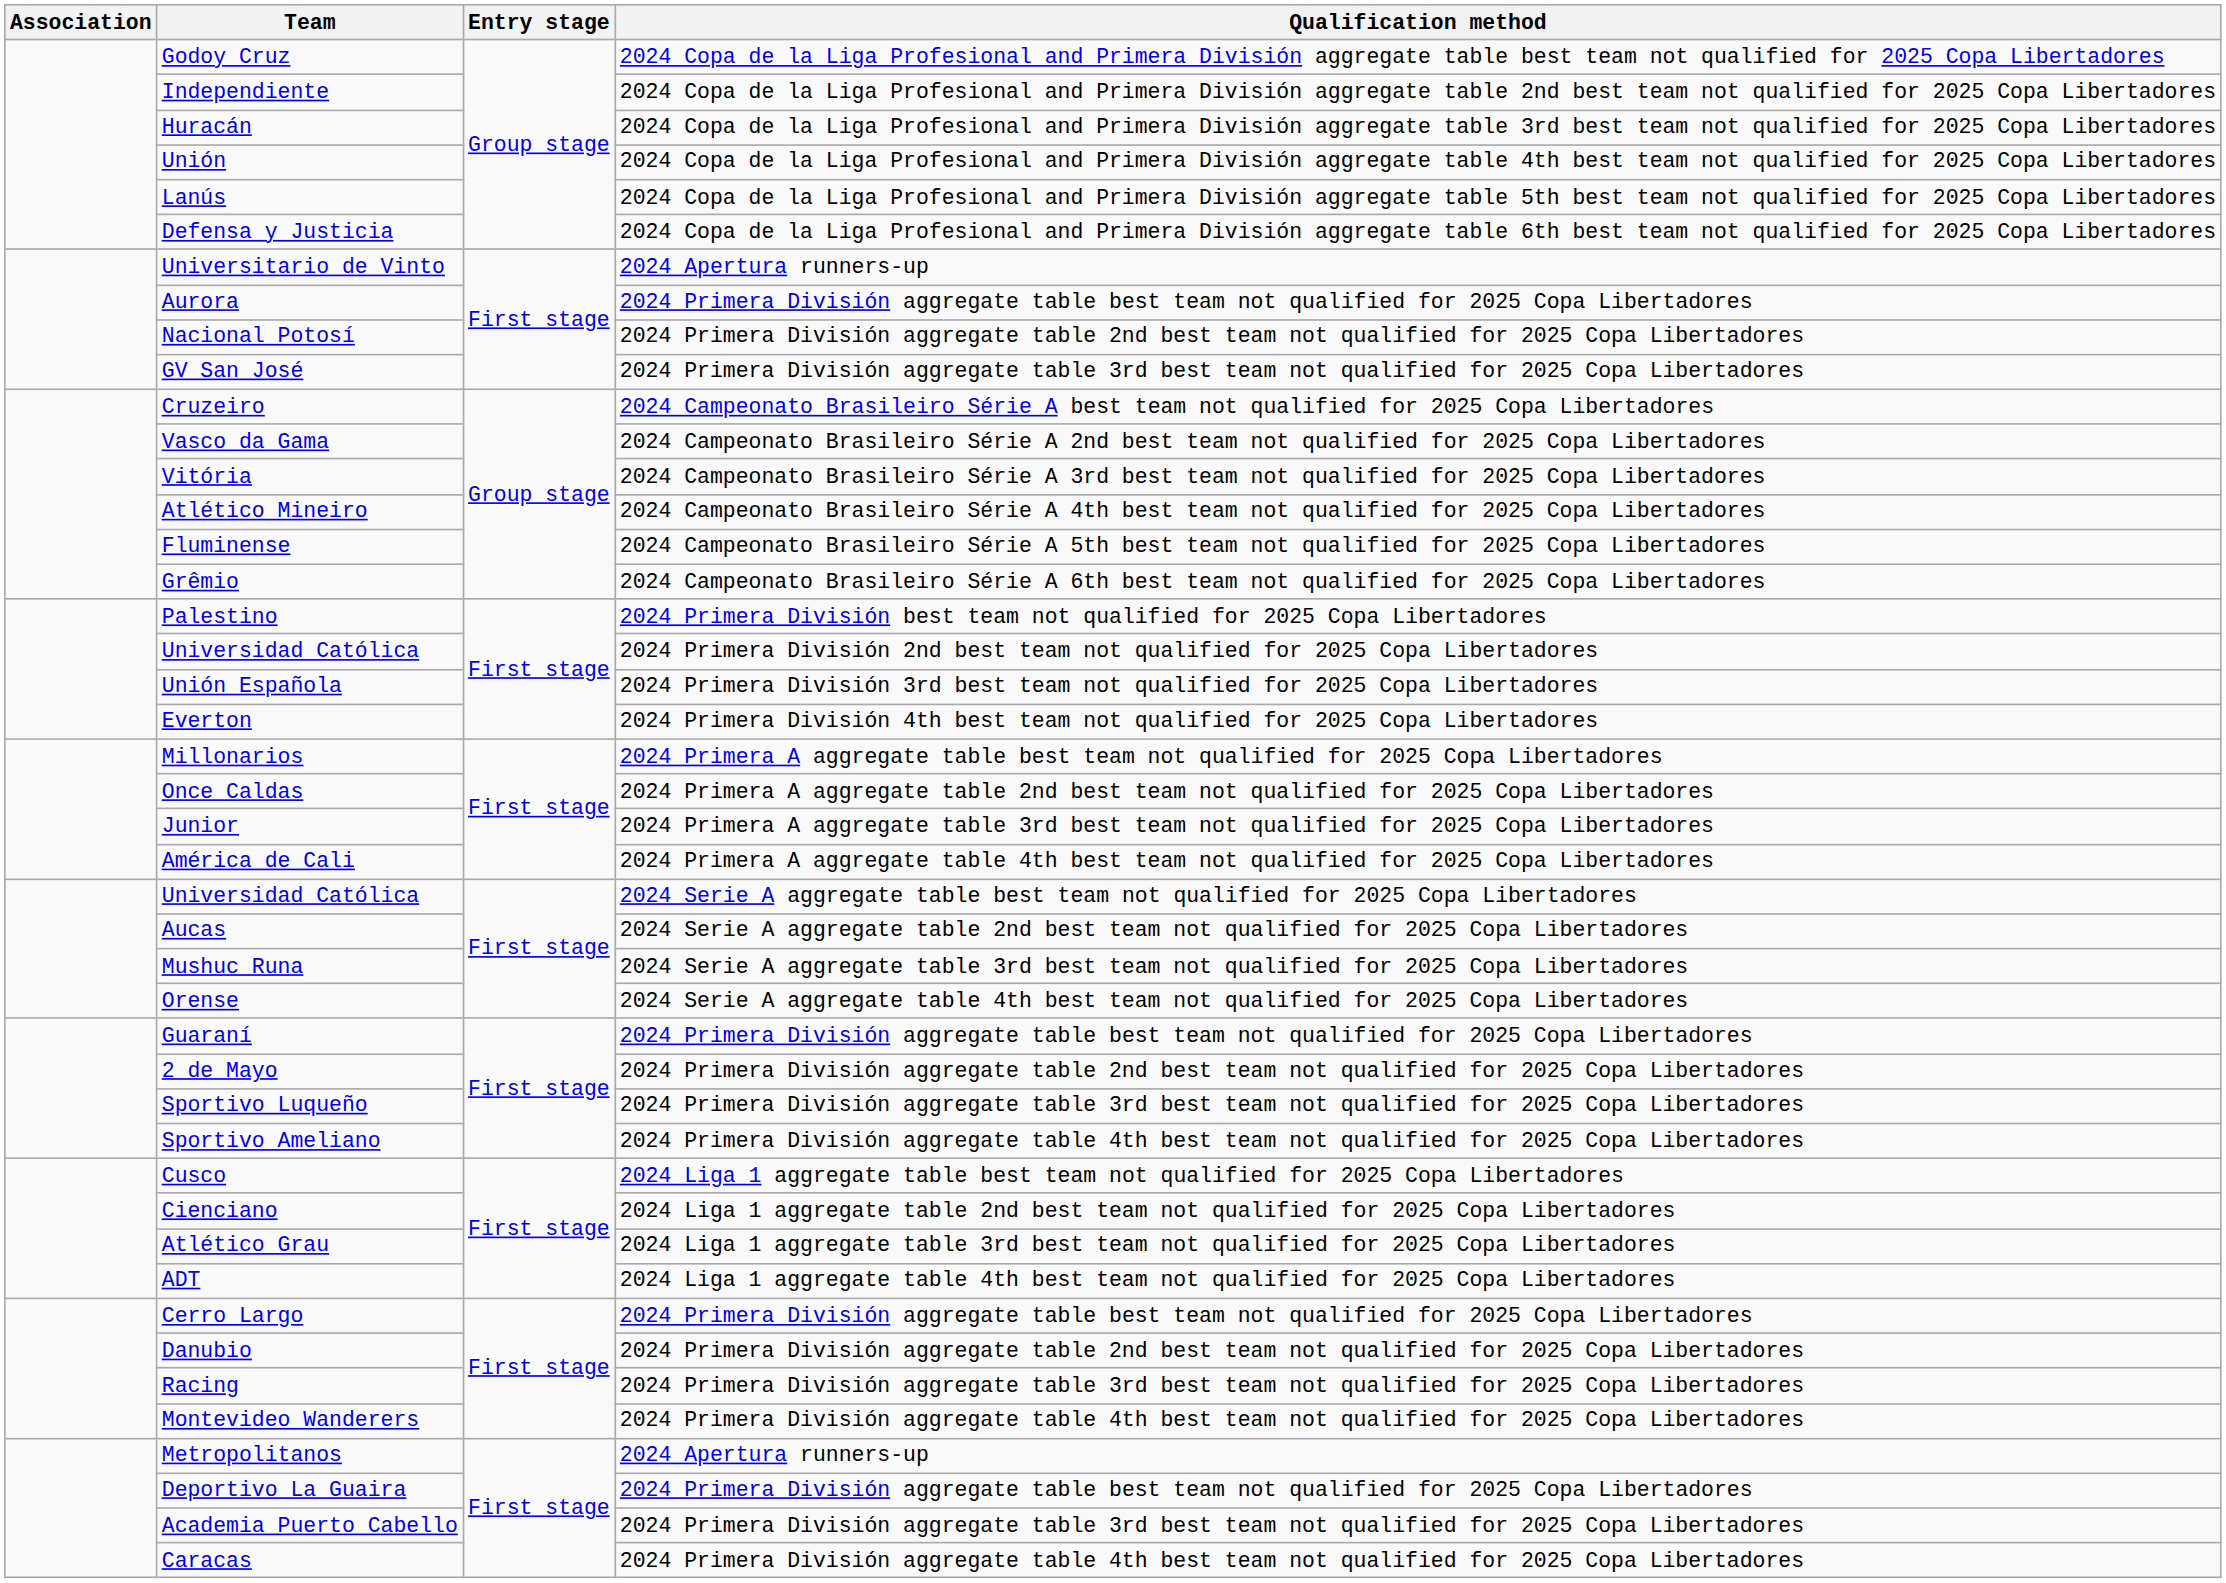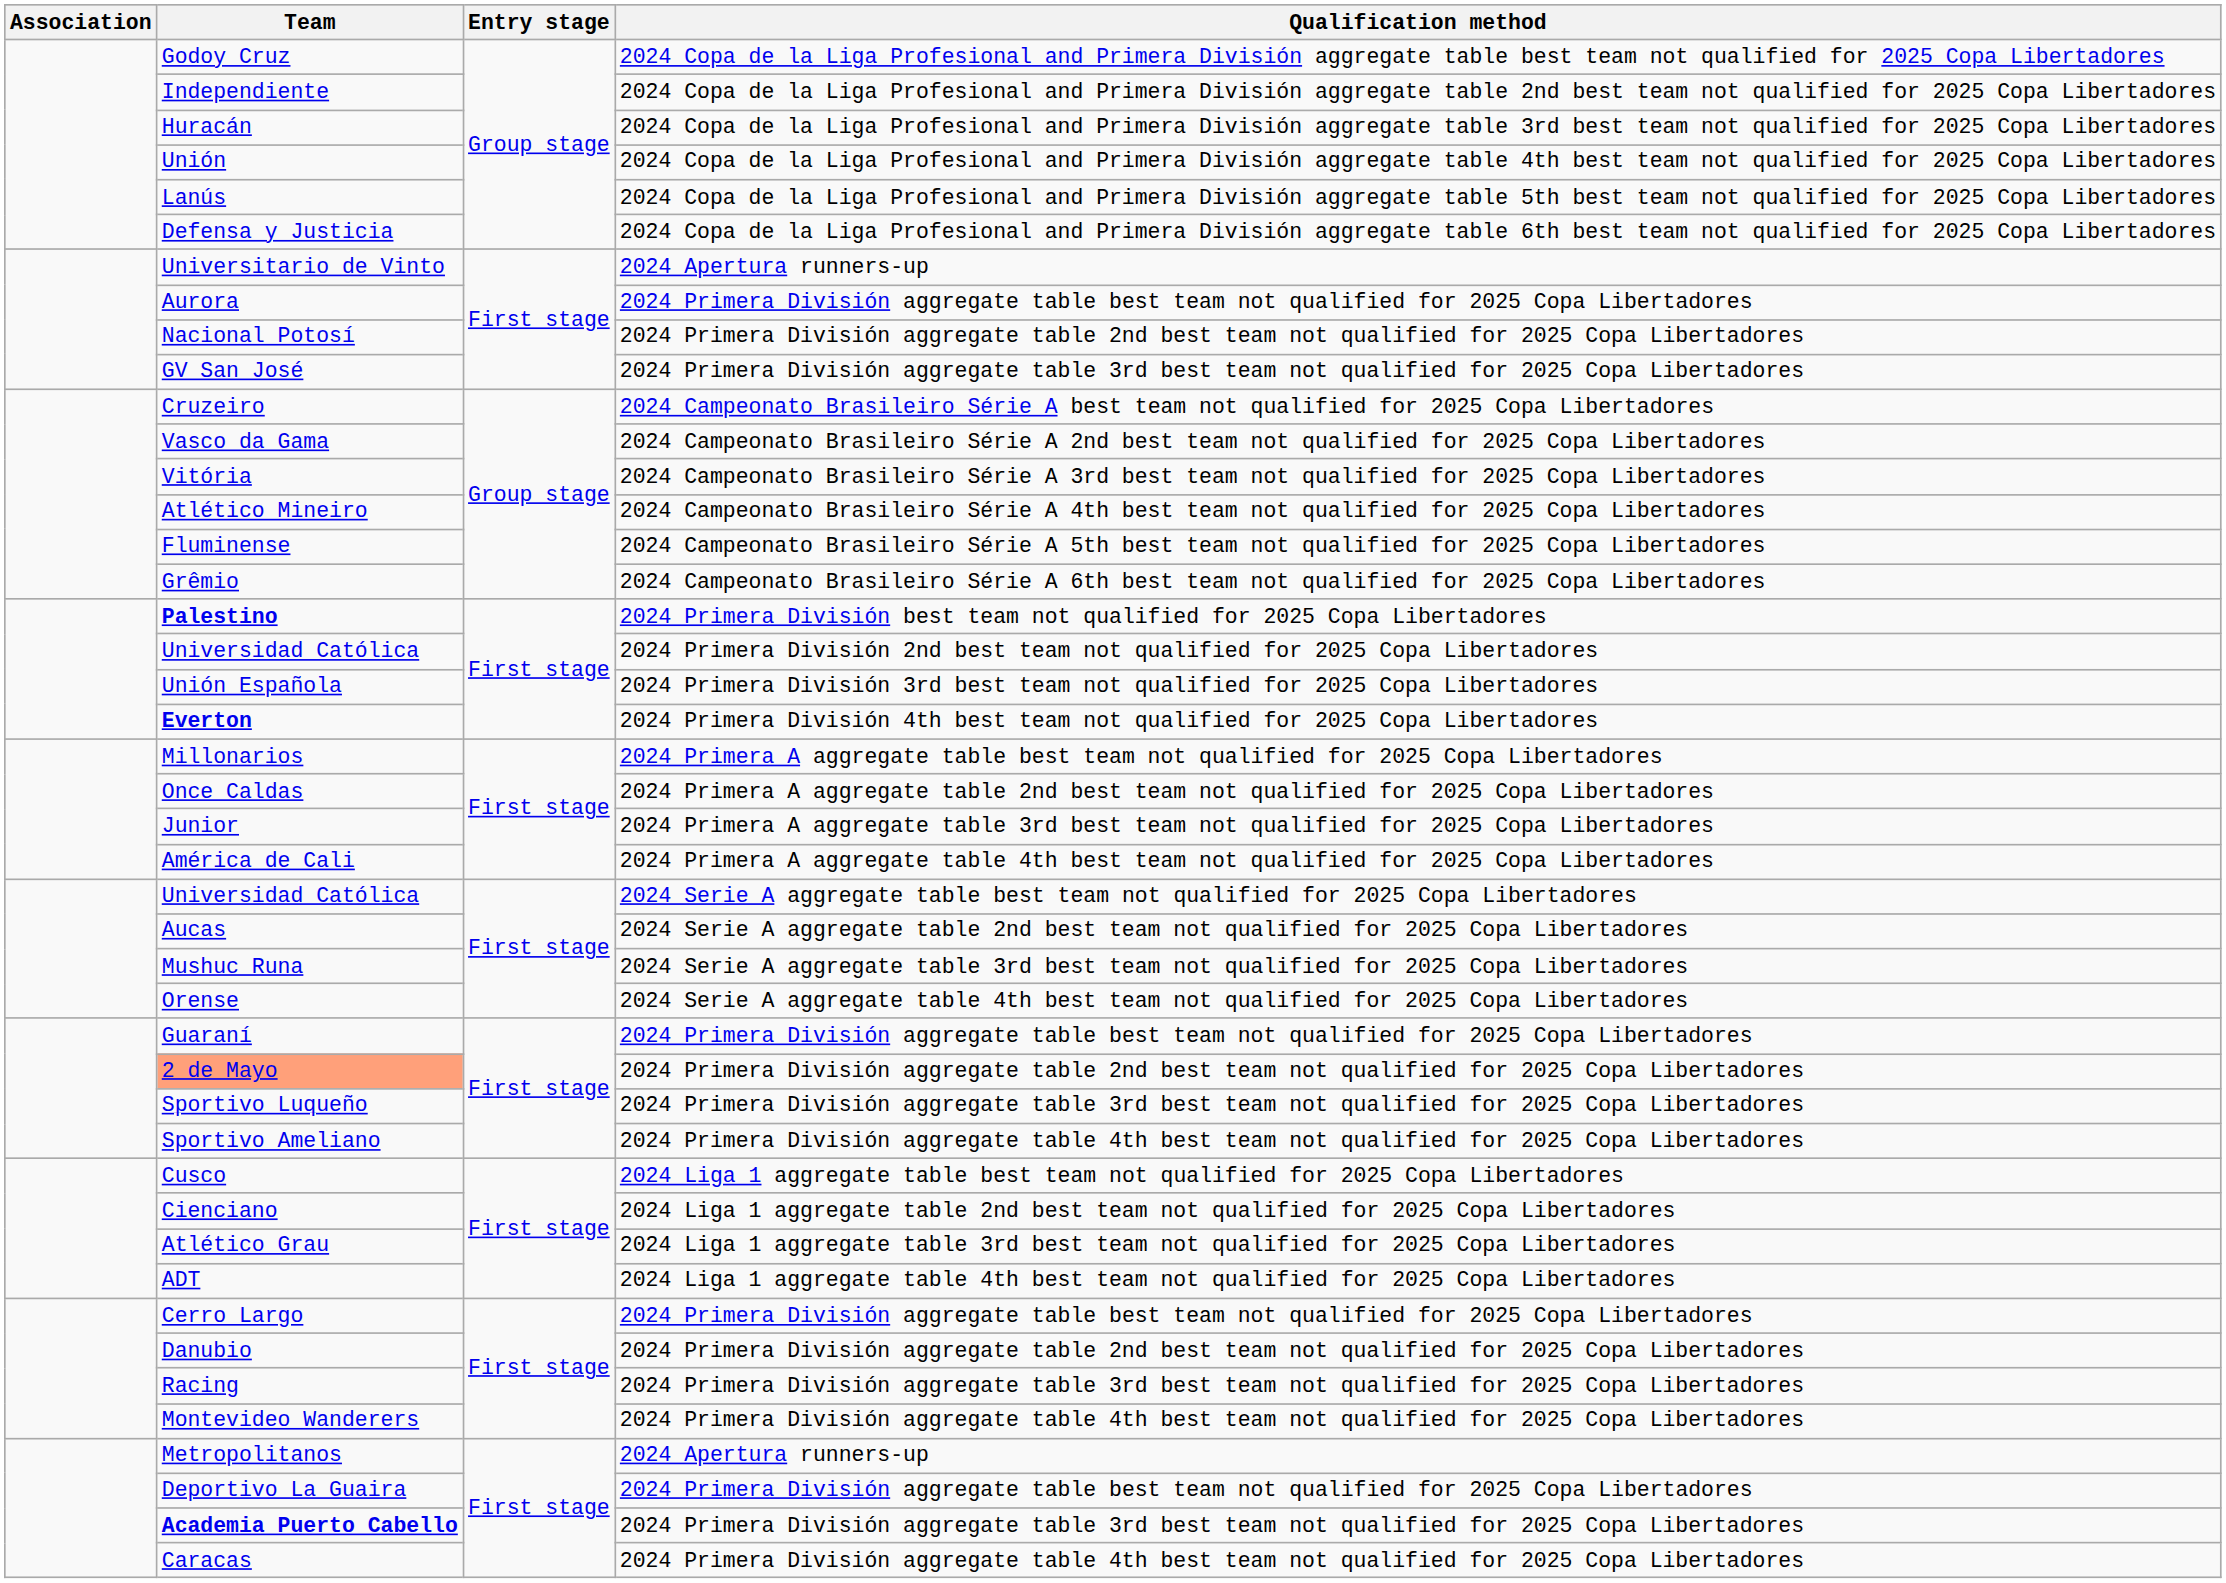Palestino | Team: normal -> bold
Everton | Team: normal -> bold
2 de Mayo | Team: no background -> lightsalmon background
Academia Puerto Cabello | Team: normal -> bold
